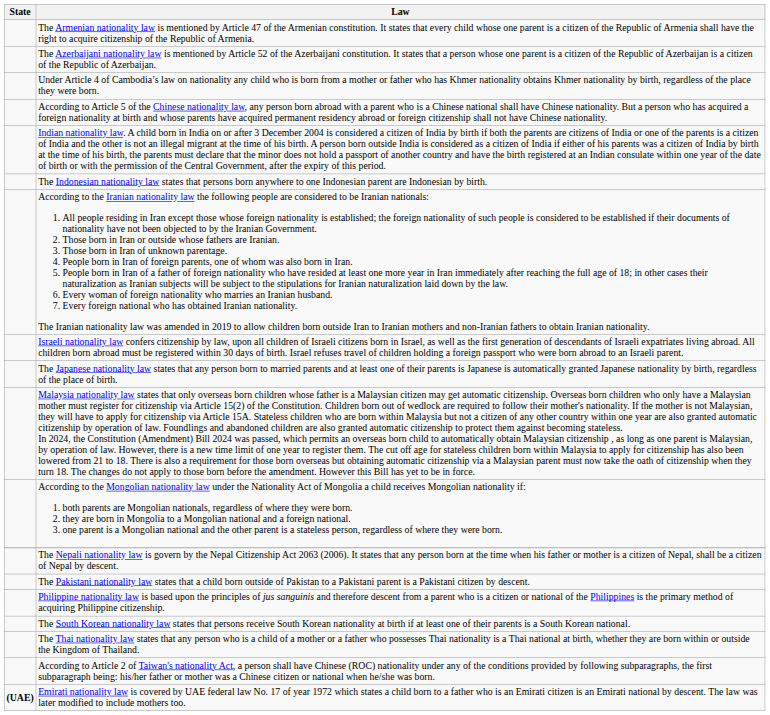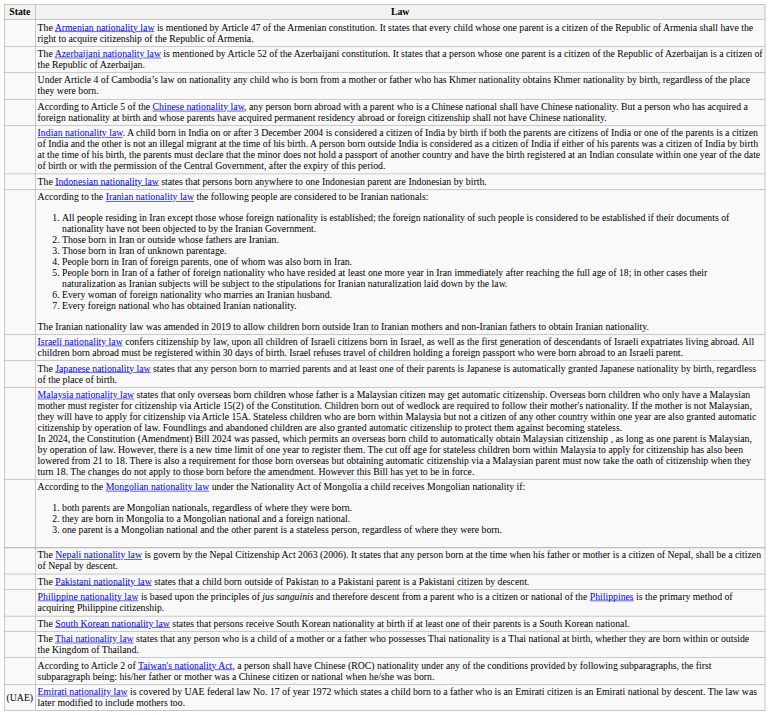row 19 | State: bold -> normal
